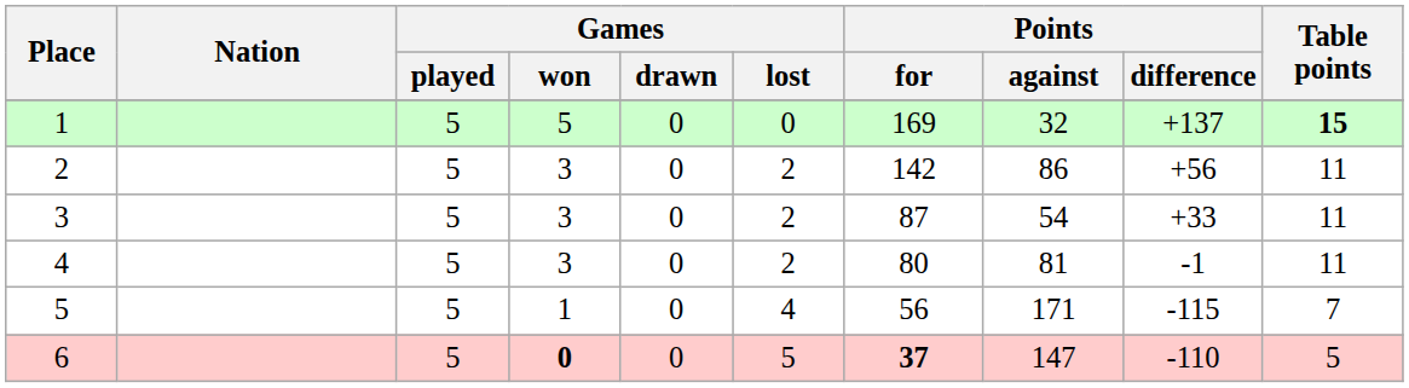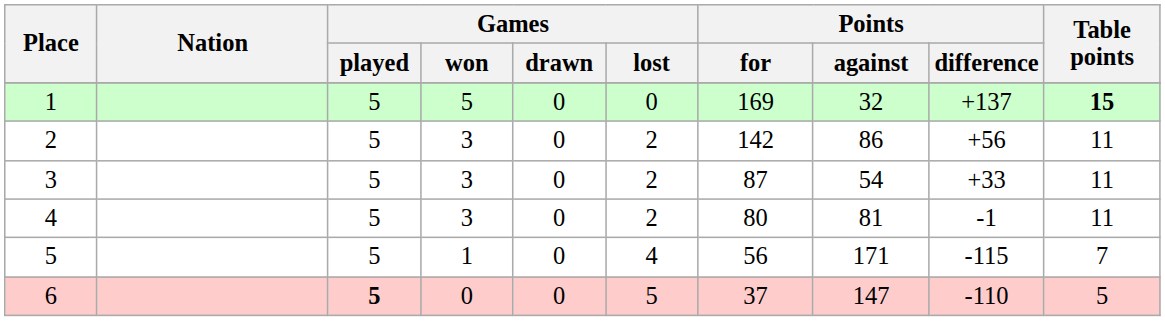6 | Games / played: normal -> bold
6 | Games / won: bold -> normal
6 | Points / for: bold -> normal
